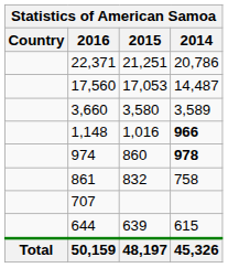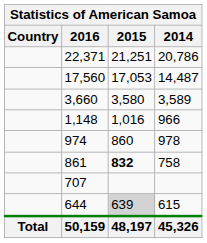1,148 | 2014: bold -> normal
974 | 2014: bold -> normal
861 | 2015: normal -> bold
644 | 2015: no background -> lightgrey background
